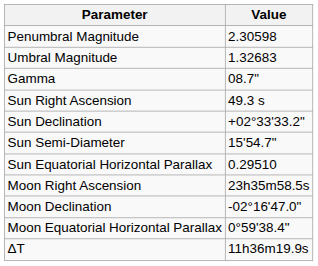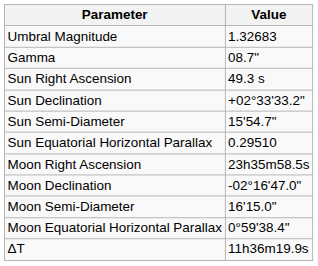- row: Penumbral Magnitude | 2.30598
+ row: Moon Semi-Diameter | 16'15.0"
